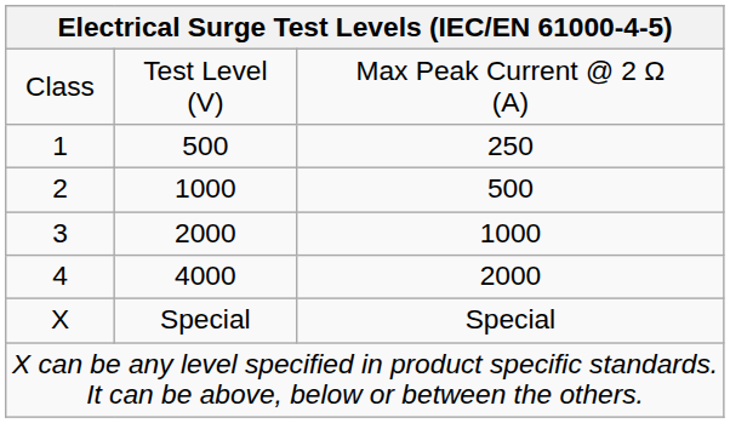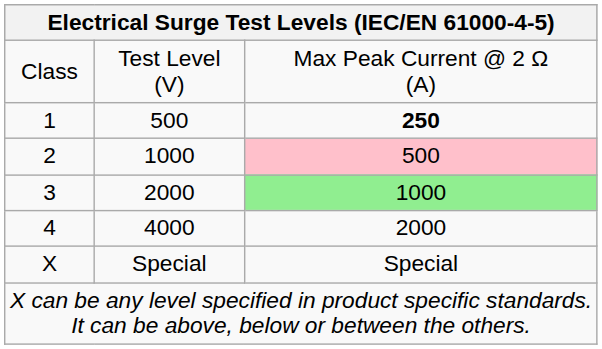1 | column 3: normal -> bold
2 | column 3: no background -> pink background
3 | column 3: no background -> lightgreen background
